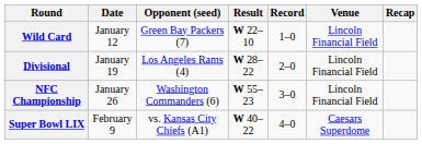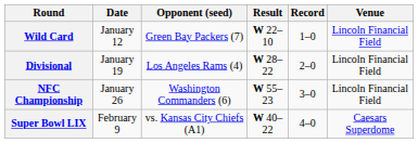- column: Recap
